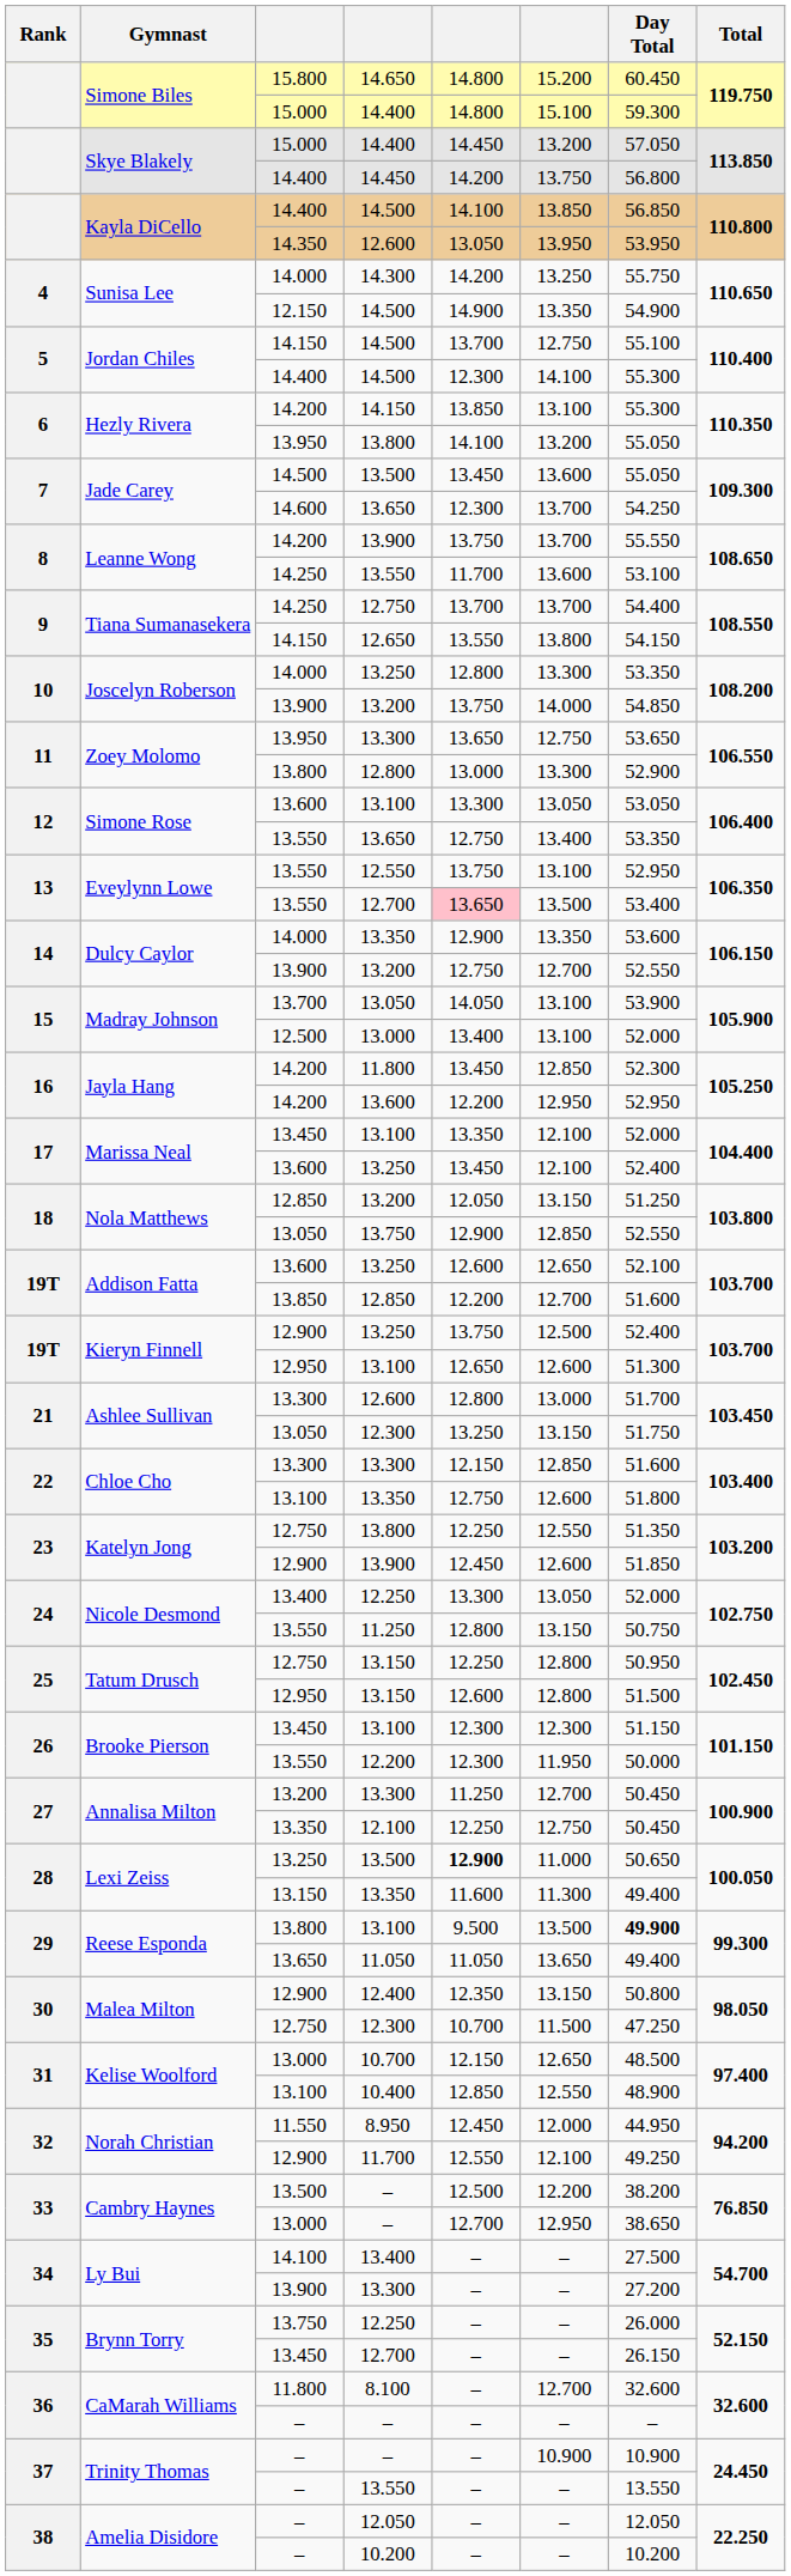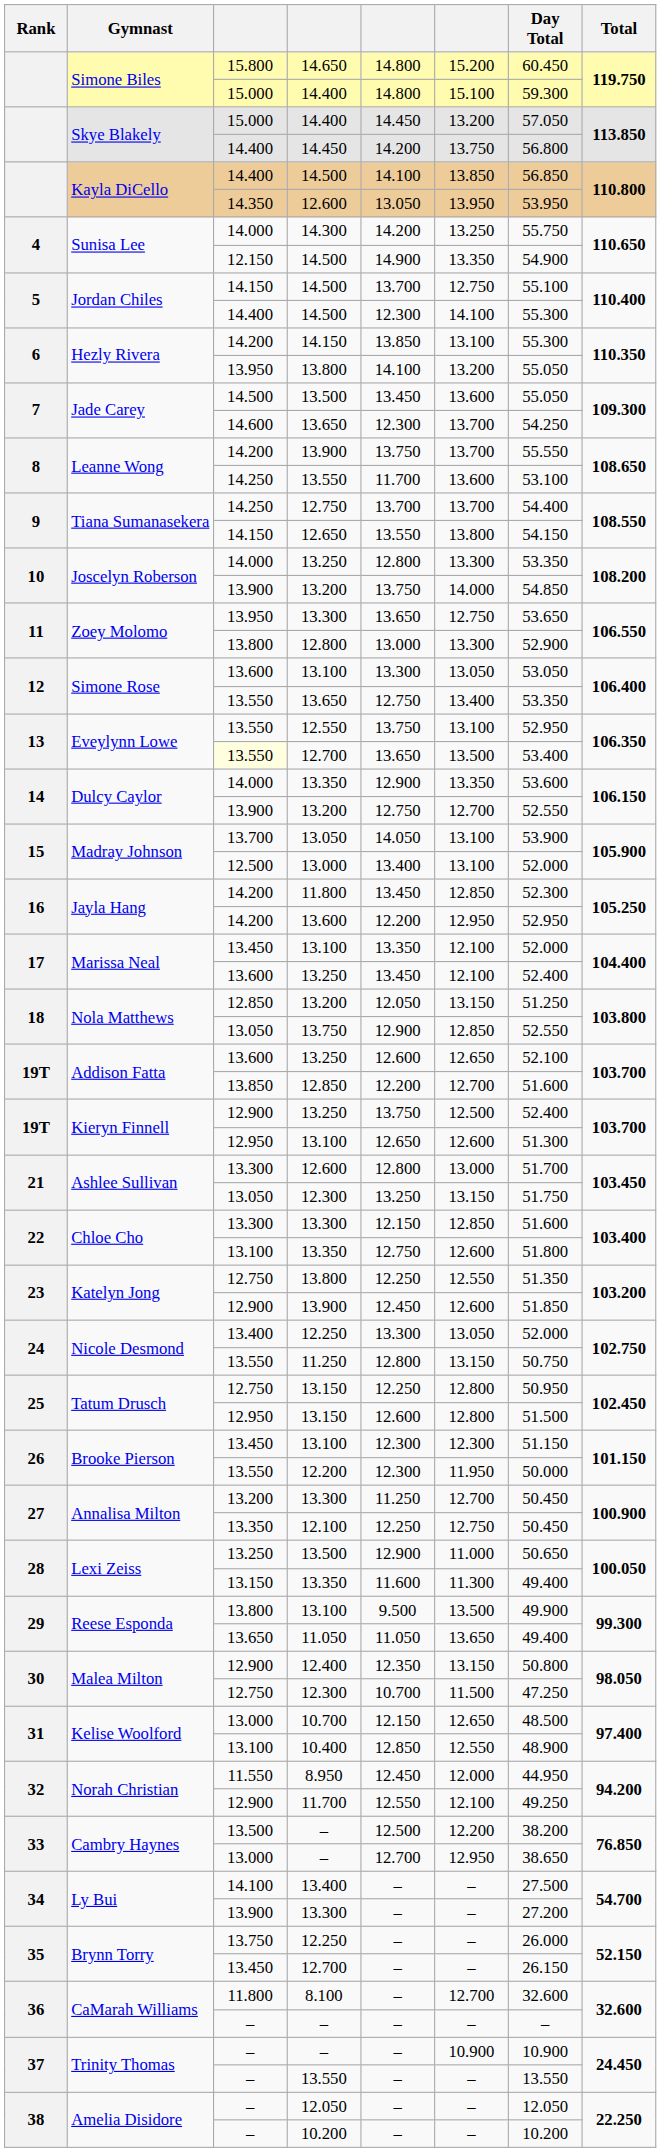Eveylynn Lowe / 12.700 | column 3: no background -> lightyellow background
Eveylynn Lowe / 12.700 | column 5: pink background -> no background
Lexi Zeiss / 13.500 | column 5: bold -> normal
Reese Esponda / 13.100 | Day Total: bold -> normal
